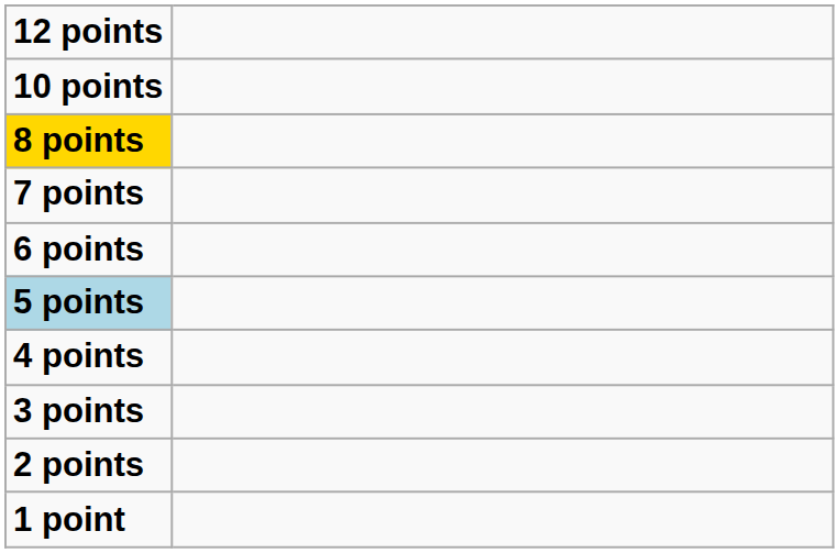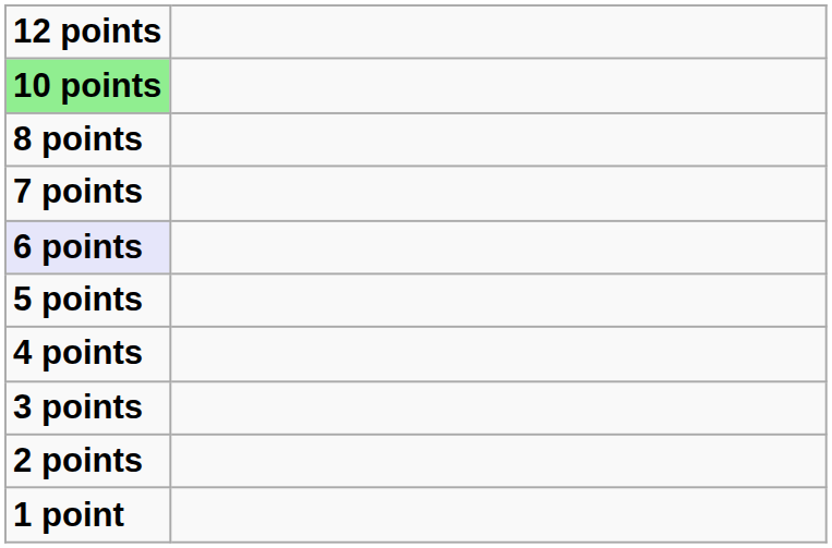10 points | 12 points: no background -> lightgreen background
8 points | 12 points: gold background -> no background
6 points | 12 points: no background -> lavender background
5 points | 12 points: lightblue background -> no background
